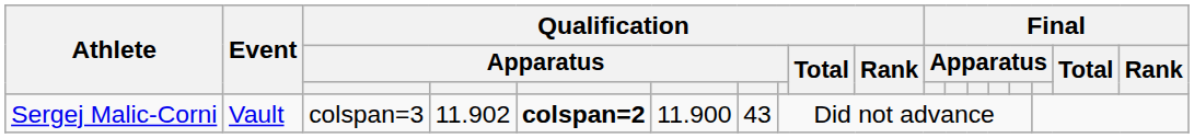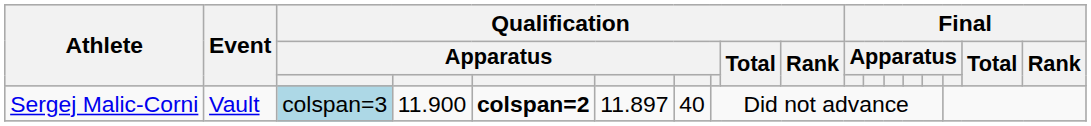Sergej Malic-Corni | column 3: no background -> lightblue background
Sergej Malic-Corni | column 4: 11.902 -> 11.900
Sergej Malic-Corni | column 6: 11.900 -> 11.897
Sergej Malic-Corni | column 7: 43 -> 40
